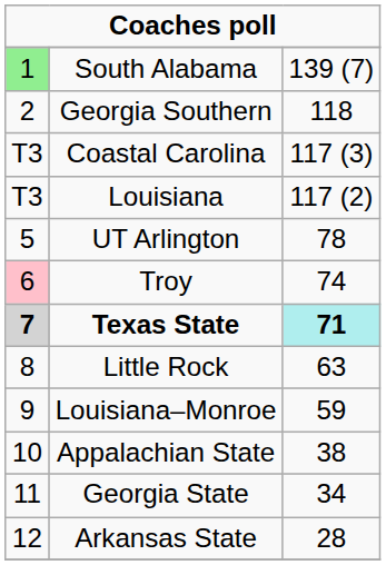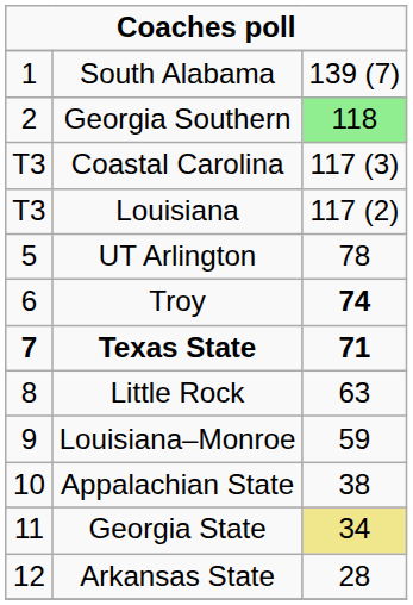South Alabama | column 1: lightgreen background -> no background
Georgia Southern | column 3: no background -> lightgreen background
Troy | column 1: pink background -> no background
Troy | column 3: normal -> bold
Texas State | column 1: lightgrey background -> no background
Texas State | column 3: paleturquoise background -> no background
Georgia State | column 3: no background -> khaki background
